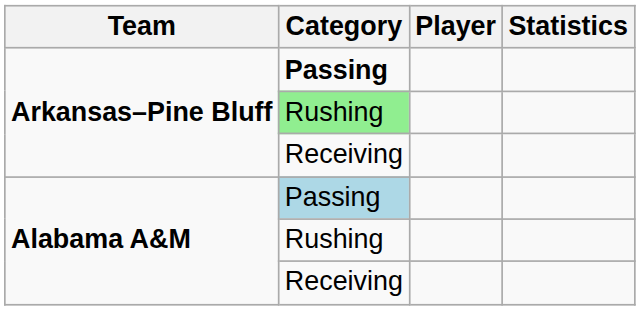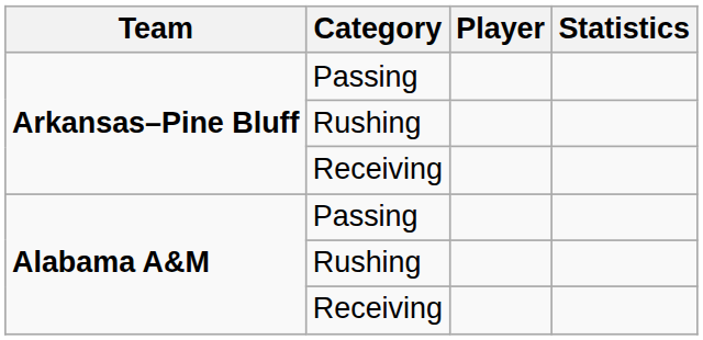Arkansas–Pine Bluff / Passing | Category: bold -> normal
Arkansas–Pine Bluff / Rushing | Category: lightgreen background -> no background
Alabama A&M / Passing | Category: lightblue background -> no background
